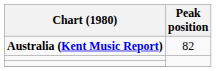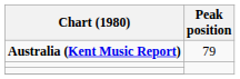row 2 | Peak position: 82 -> 79
